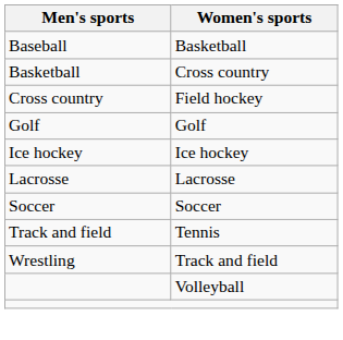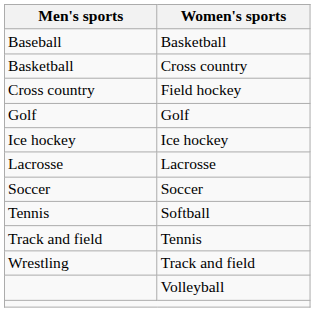+ row: Tennis | Softball
